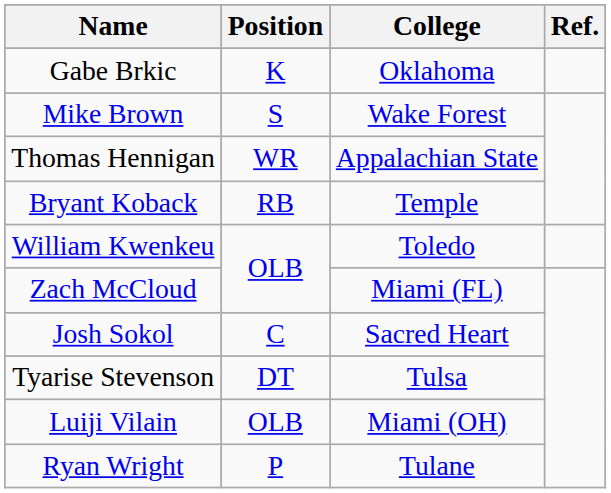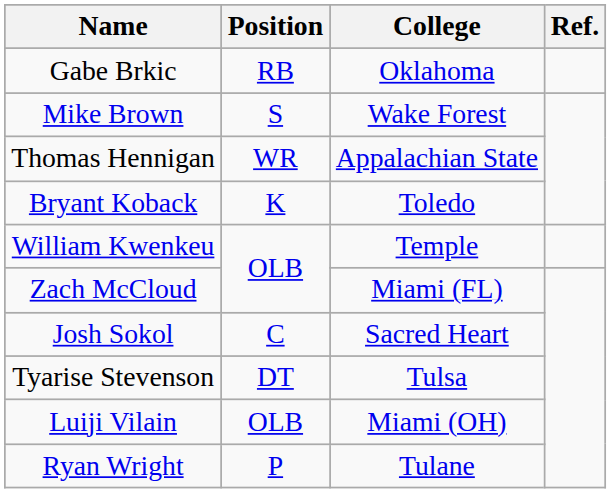Gabe Brkic | Position: K -> RB
Bryant Koback | Position: RB -> K
Bryant Koback | College: Temple -> Toledo
William Kwenkeu | College: Toledo -> Temple
